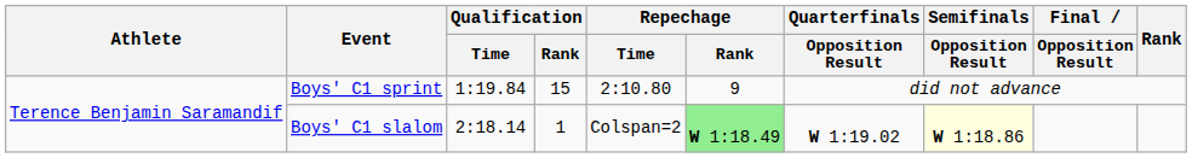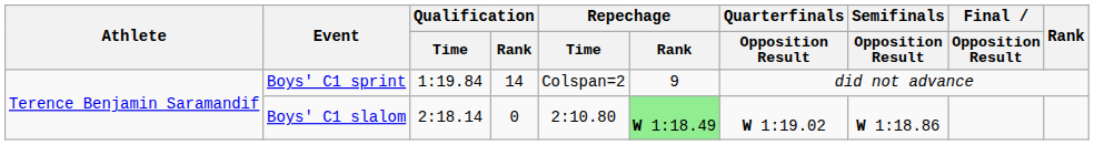Boys' C1 sprint | Qualification / Rank: 15 -> 14
Boys' C1 sprint | Repechage / Time: 2:10.80 -> Colspan=2
Boys' C1 slalom | Qualification / Rank: 1 -> 0
Boys' C1 slalom | Repechage / Time: Colspan=2 -> 2:10.80
Boys' C1 slalom | Semifinals / Opposition Result: lightyellow background -> no background
